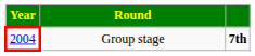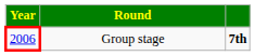Group stage | Year: 2004 -> 2006
